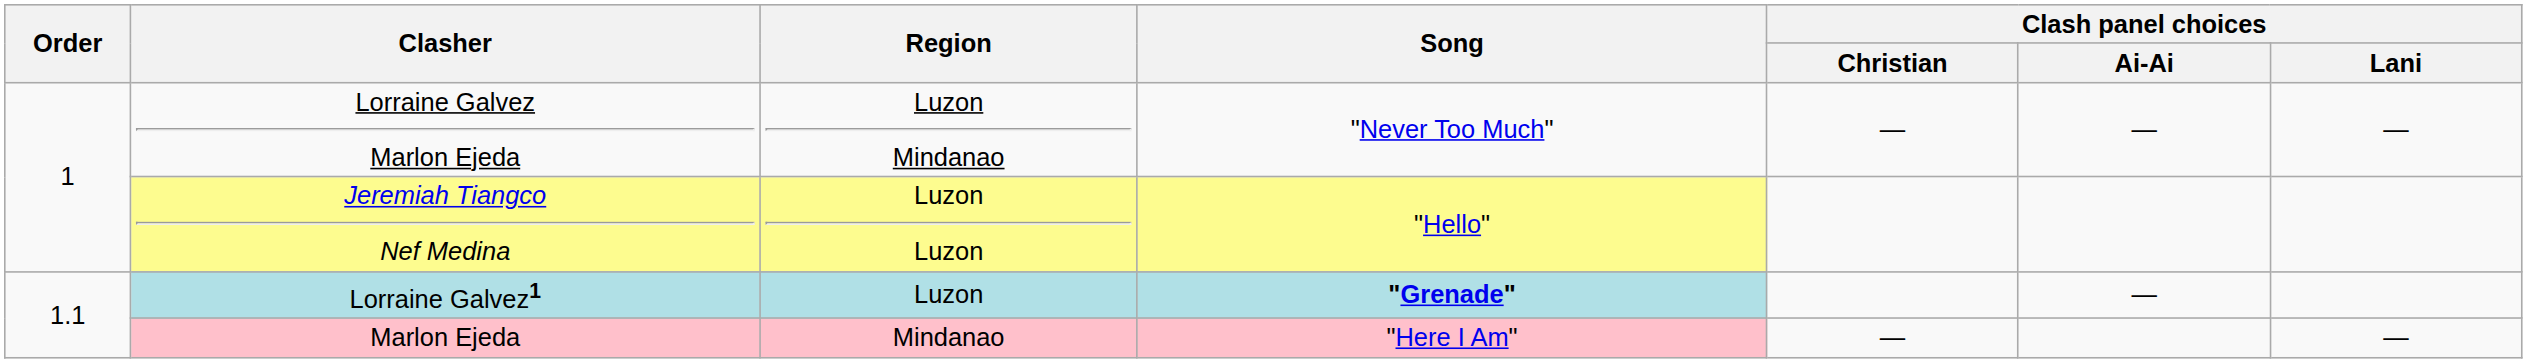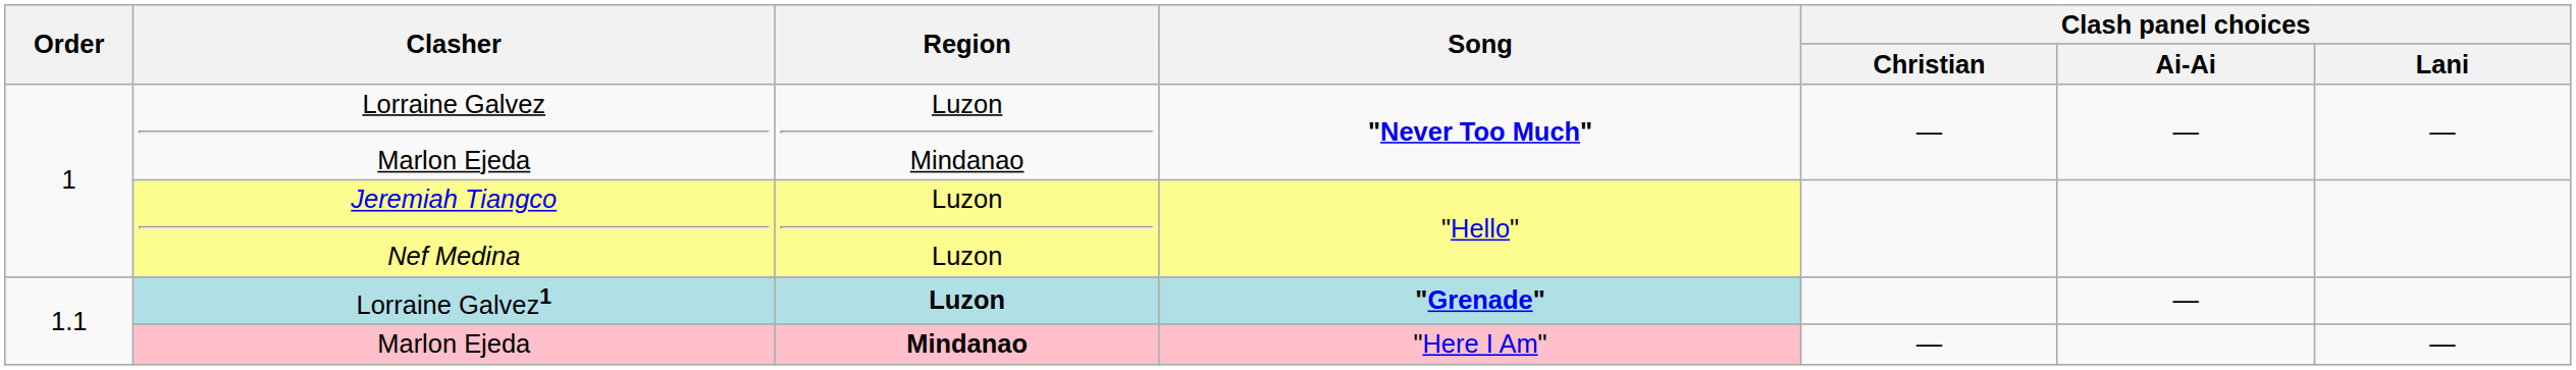Lorraine Galvez Marlon Ejeda | Song: normal -> bold
Lorraine Galvez1 | Region: normal -> bold
Marlon Ejeda | Region: normal -> bold
